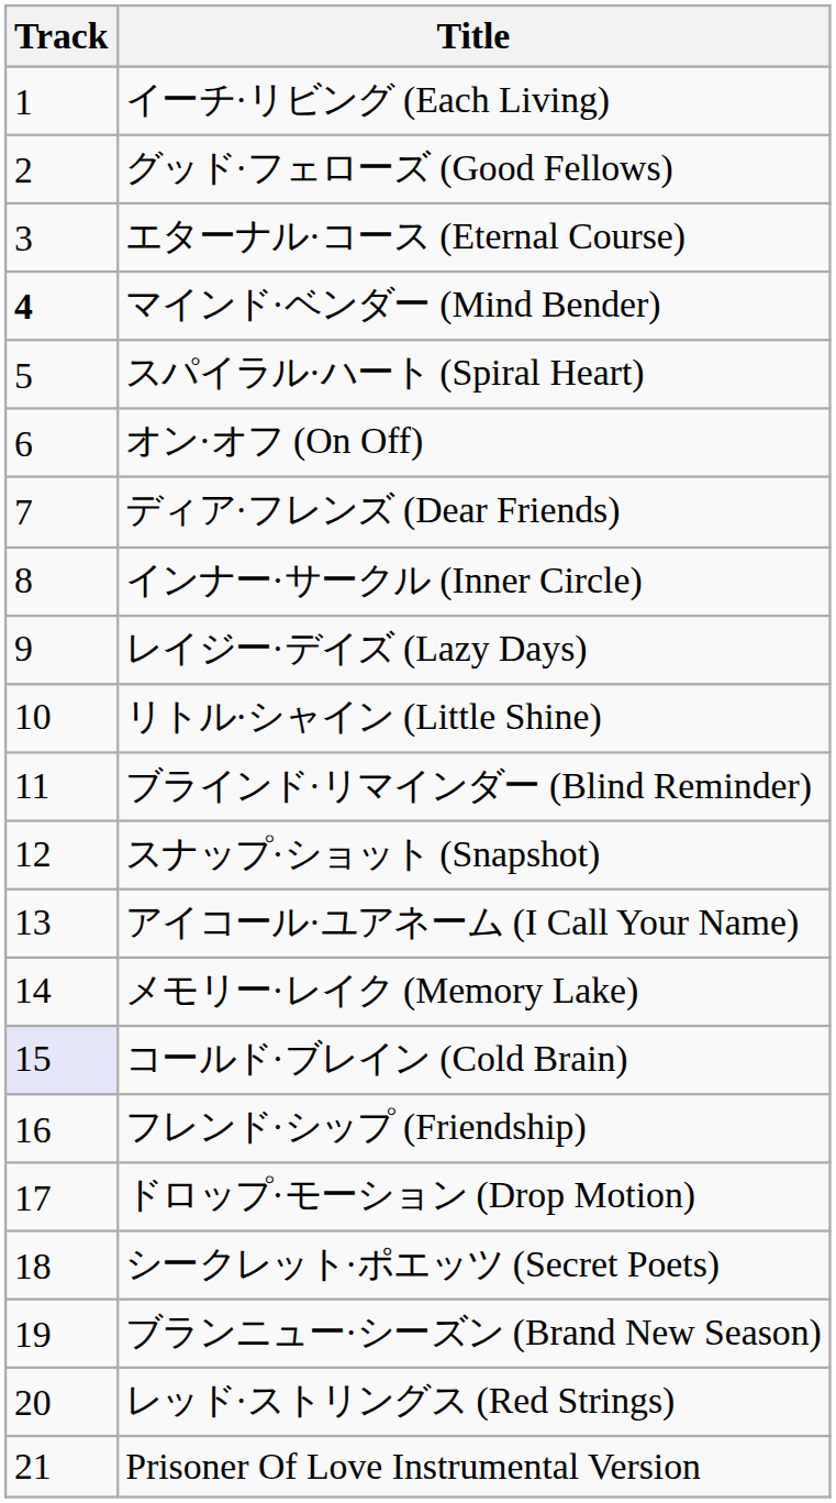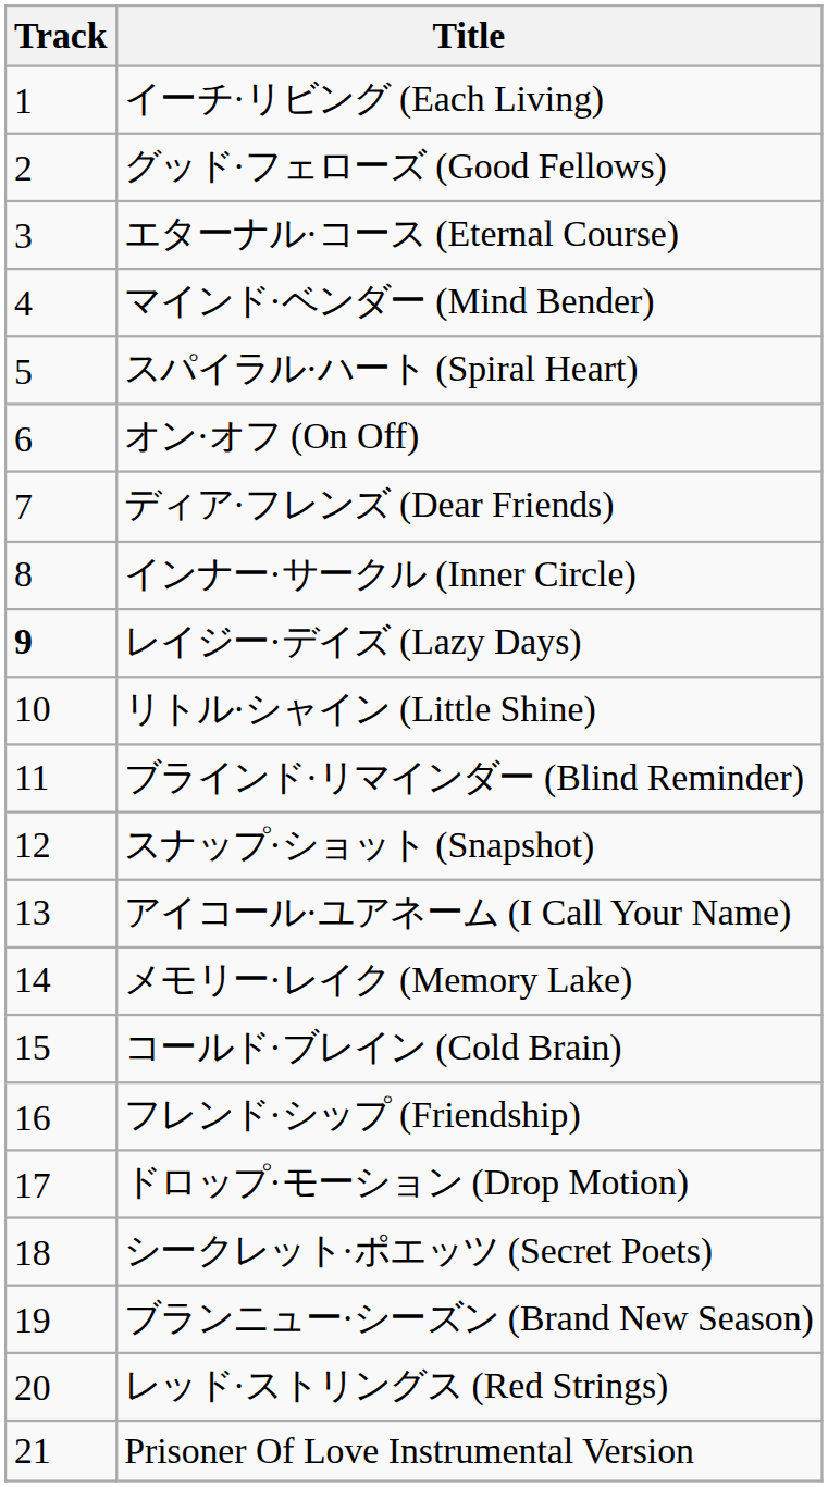マインド·ベンダー (Mind Bender) | Track: bold -> normal
レイジー·デイズ (Lazy Days) | Track: normal -> bold
コールド·ブレイン (Cold Brain) | Track: lavender background -> no background
